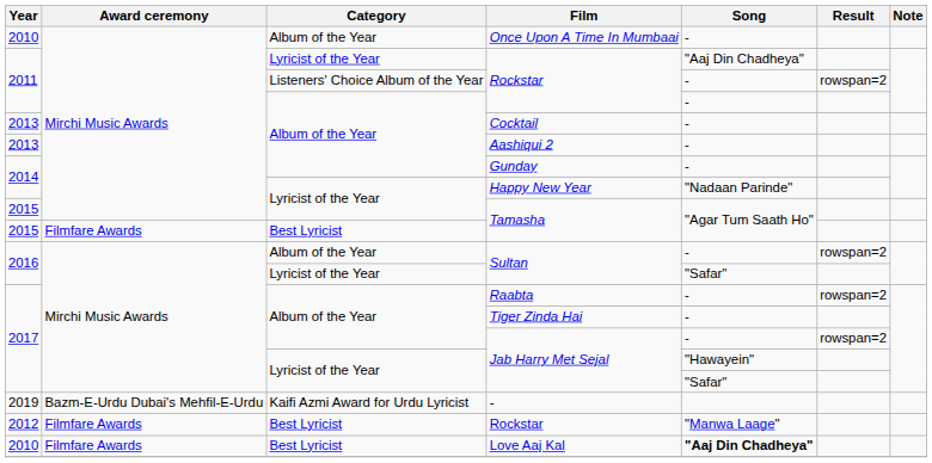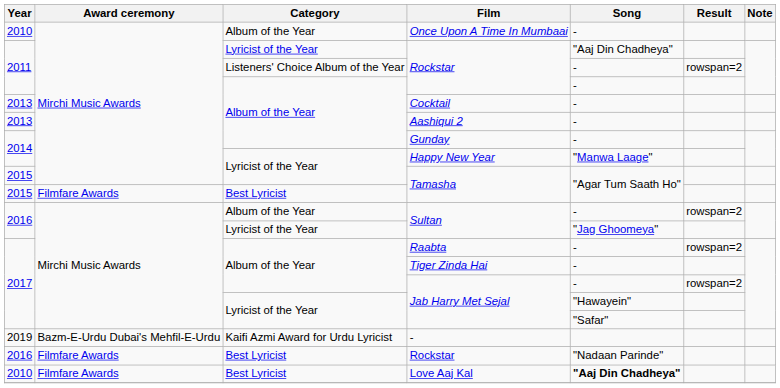Happy New Year | Song: "Nadaan Parinde" -> "Manwa Laage"
Lyricist of the Year / Sultan | Song: "Safar" -> "Jag Ghoomeya"
Best Lyricist / Rockstar | Year: 2012 -> 2016
Best Lyricist / Rockstar | Song: "Manwa Laage" -> "Nadaan Parinde"
